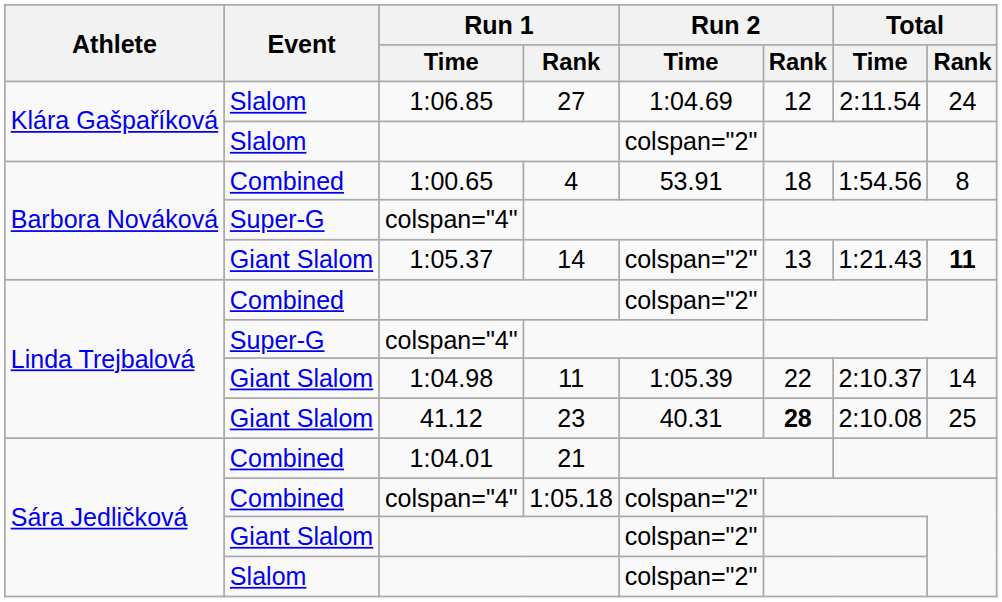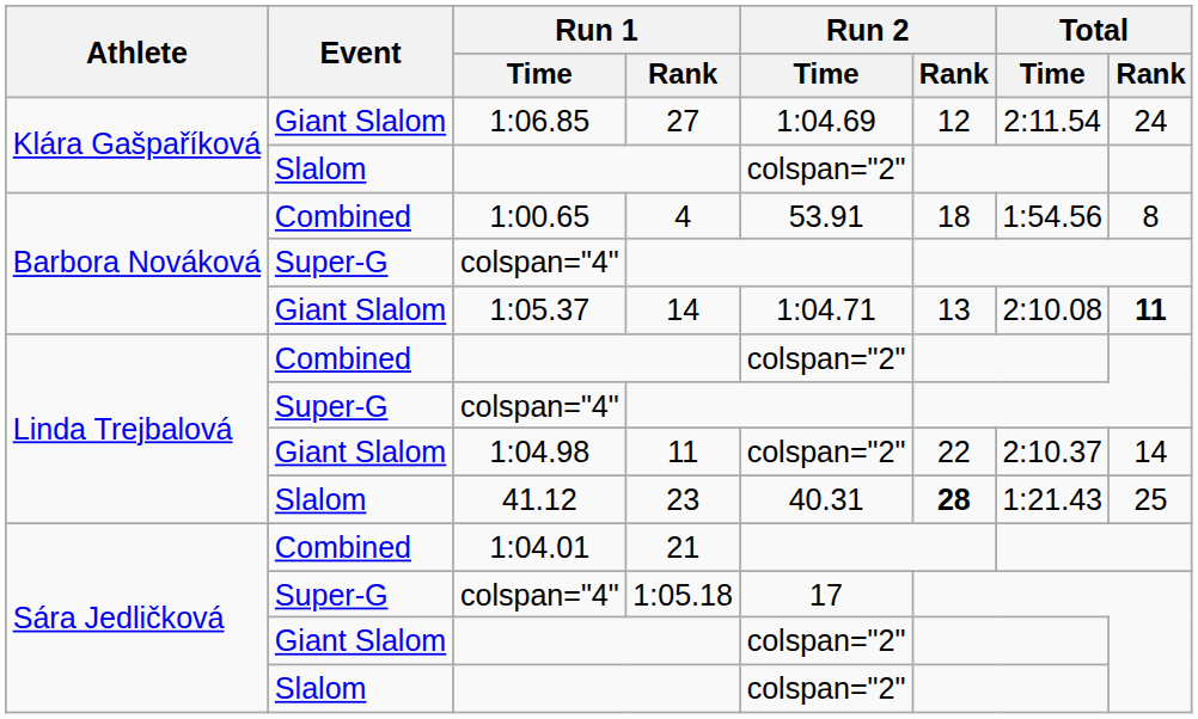1:06.85 | Event: Slalom -> Giant Slalom
1:05.37 | Run 2 / Time: colspan="2" -> 1:04.71
1:05.37 | Total / Time: 1:21.43 -> 2:10.08
1:04.98 | Run 2 / Time: 1:05.39 -> colspan="2"
41.12 | Event: Giant Slalom -> Slalom
41.12 | Total / Time: 2:10.08 -> 1:21.43
Sára Jedličková / colspan="4" | Event: Combined -> Super-G
Sára Jedličková / colspan="4" | Run 2 / Time: colspan="2" -> 17
